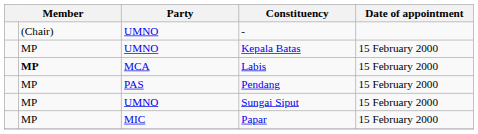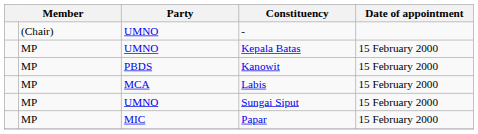+ row: MP | PBDS | Kanowit | 15 February 2000
Labis | column 2: bold -> normal
- row: MP | PAS | Pendang | 15 February 2000
